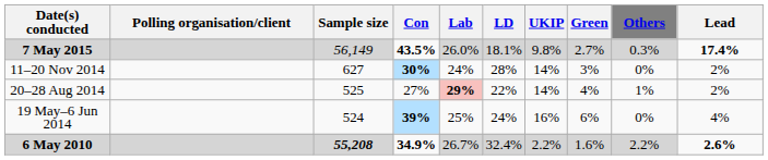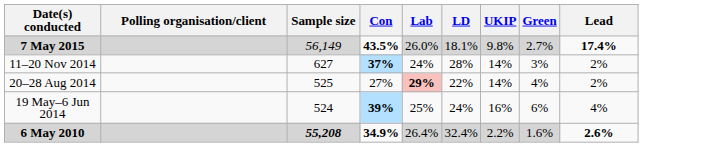- column: Others | 0.3% | 0% | 1% | 0% | 2.2%
11–20 Nov 2014 | Con: 30% -> 37%
6 May 2010 | Lab: 26.7% -> 26.4%
